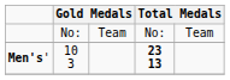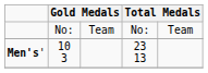Men's' | column 4: bold -> normal
